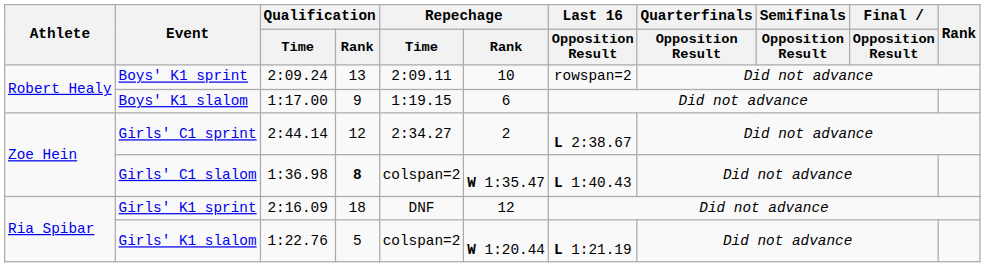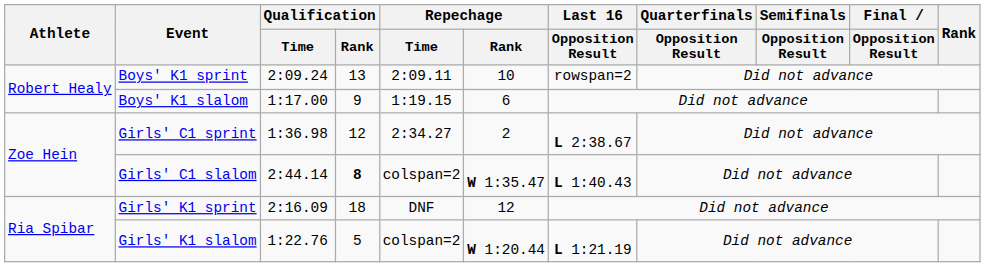Girls' C1 sprint | Qualification / Time: 2:44.14 -> 1:36.98
Girls' C1 slalom | Qualification / Time: 1:36.98 -> 2:44.14
